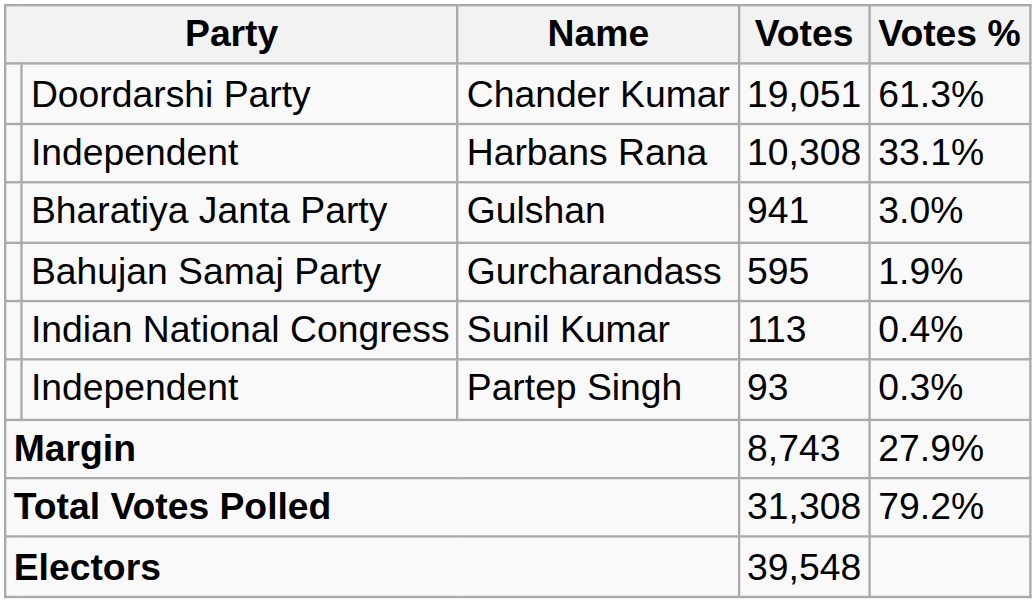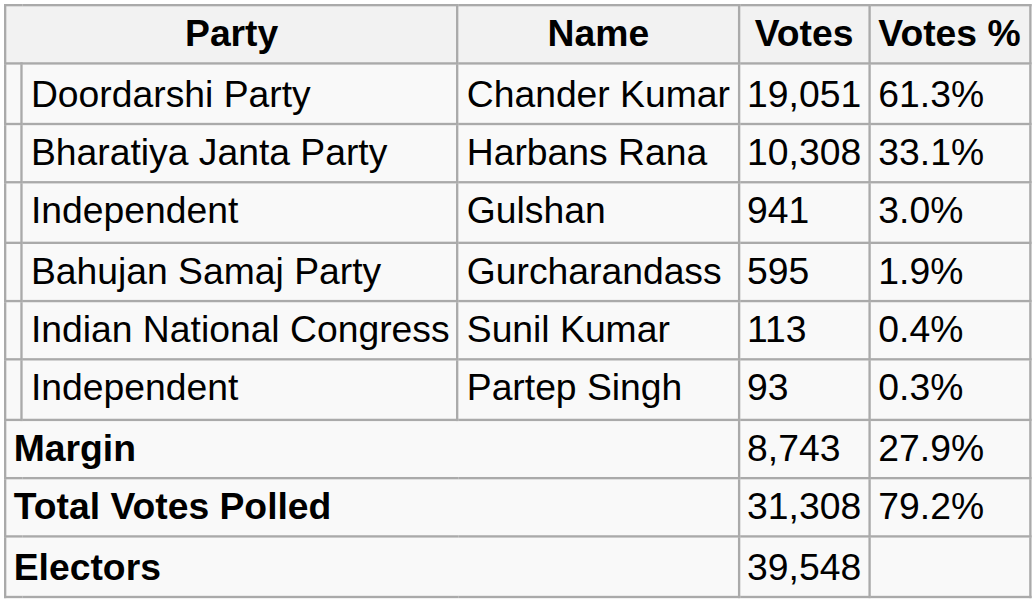Harbans Rana | column 2: Independent -> Bharatiya Janta Party
Gulshan | column 2: Bharatiya Janta Party -> Independent
